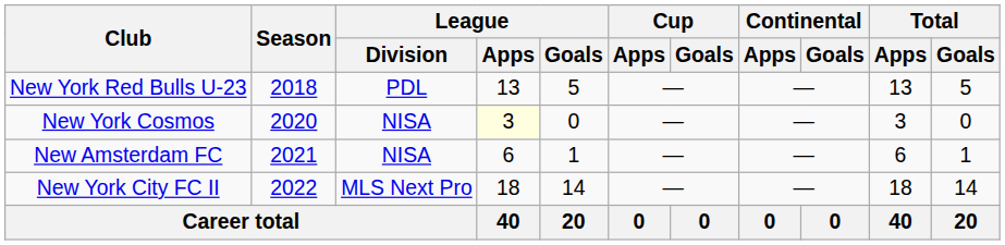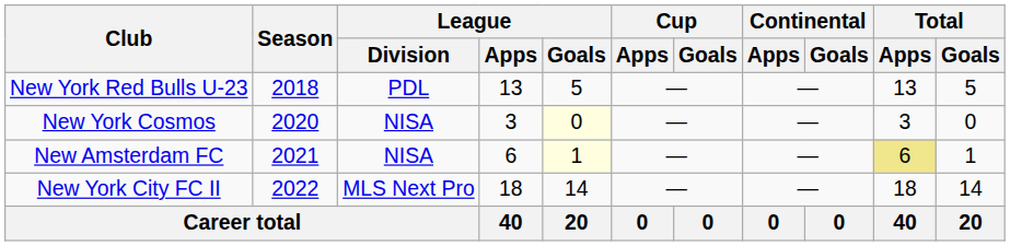New York Cosmos | League / Apps: lightyellow background -> no background
New York Cosmos | League / Goals: no background -> lightyellow background
New Amsterdam FC | League / Goals: no background -> lightyellow background
New Amsterdam FC | Total / Apps: no background -> khaki background
